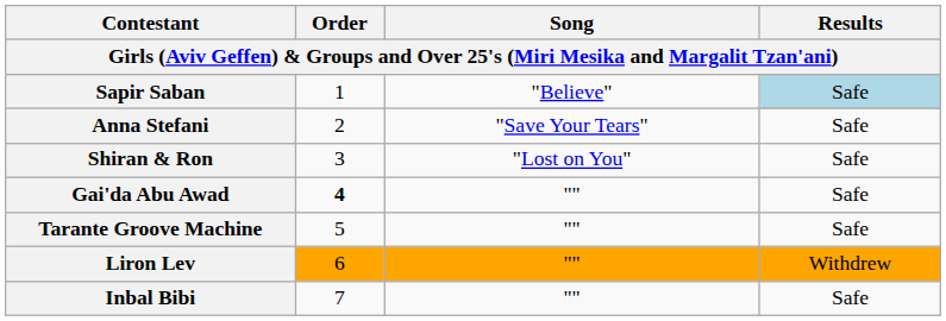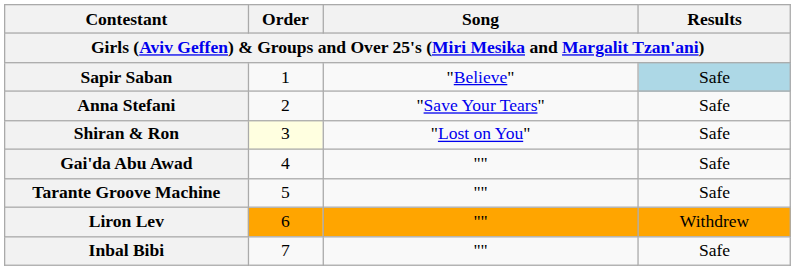Shiran & Ron | Order: no background -> lightyellow background
Gai'da Abu Awad | Order: bold -> normal
